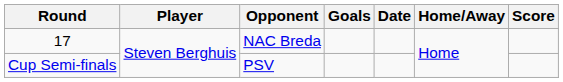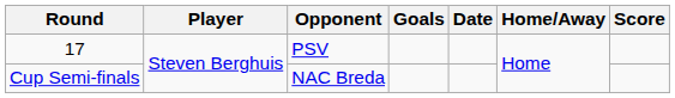17 | Opponent: NAC Breda -> PSV
Cup Semi-finals | Opponent: PSV -> NAC Breda
